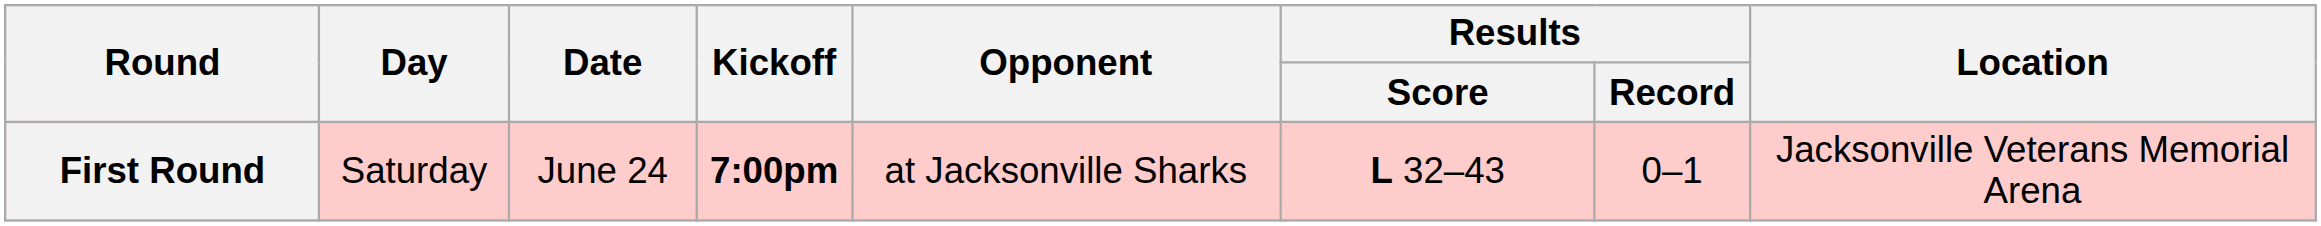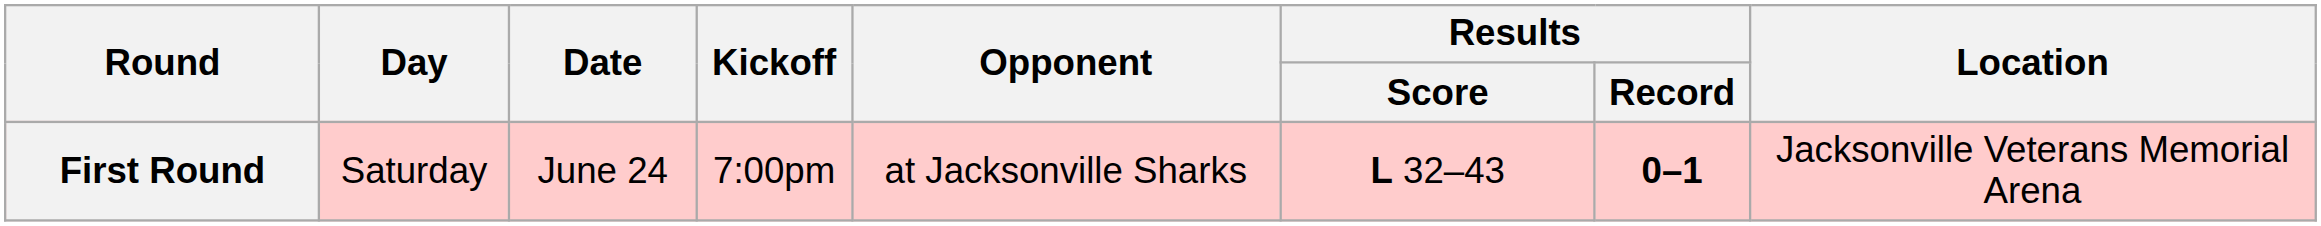First Round | Kickoff: bold -> normal
First Round | Results / Record: normal -> bold
